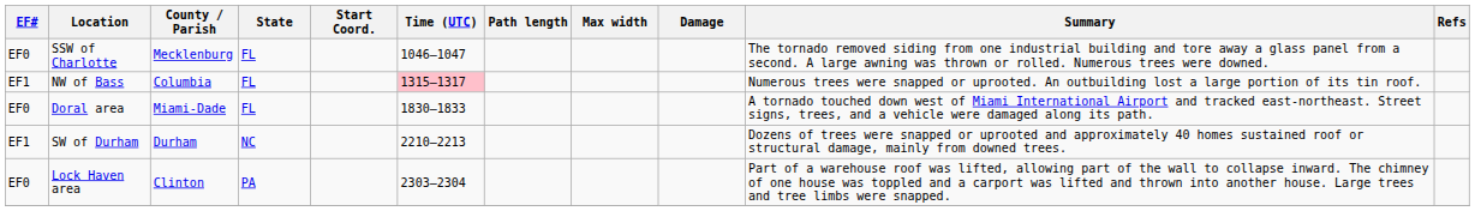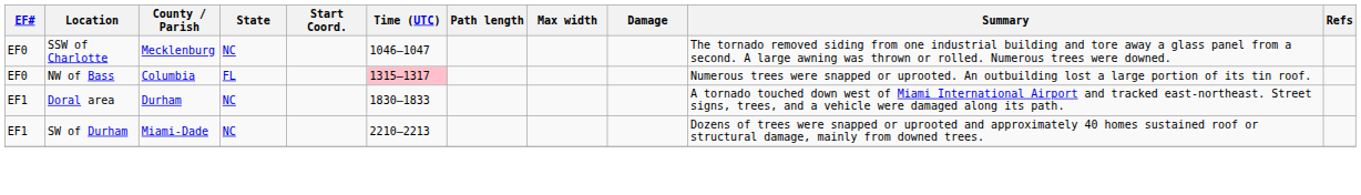SSW of Charlotte | State: FL -> NC
NW of Bass | EF#: EF1 -> EF0
Doral area | EF#: EF0 -> EF1
Doral area | County / Parish: Miami-Dade -> Durham
Doral area | State: FL -> NC
SW of Durham | County / Parish: Durham -> Miami-Dade
- row: EF0 | Lock Haven area | Clinton | PA | 2303–2304 | Part of a warehouse roof was lifted, allowing part of the wall to collapse inward. The chimney of one house was toppled and a carport was lifted and thrown into another house. Large trees and tree limbs were snapped.
